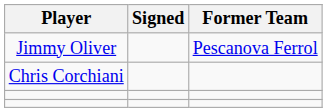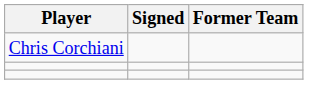- row: Jimmy Oliver | Pescanova Ferrol
